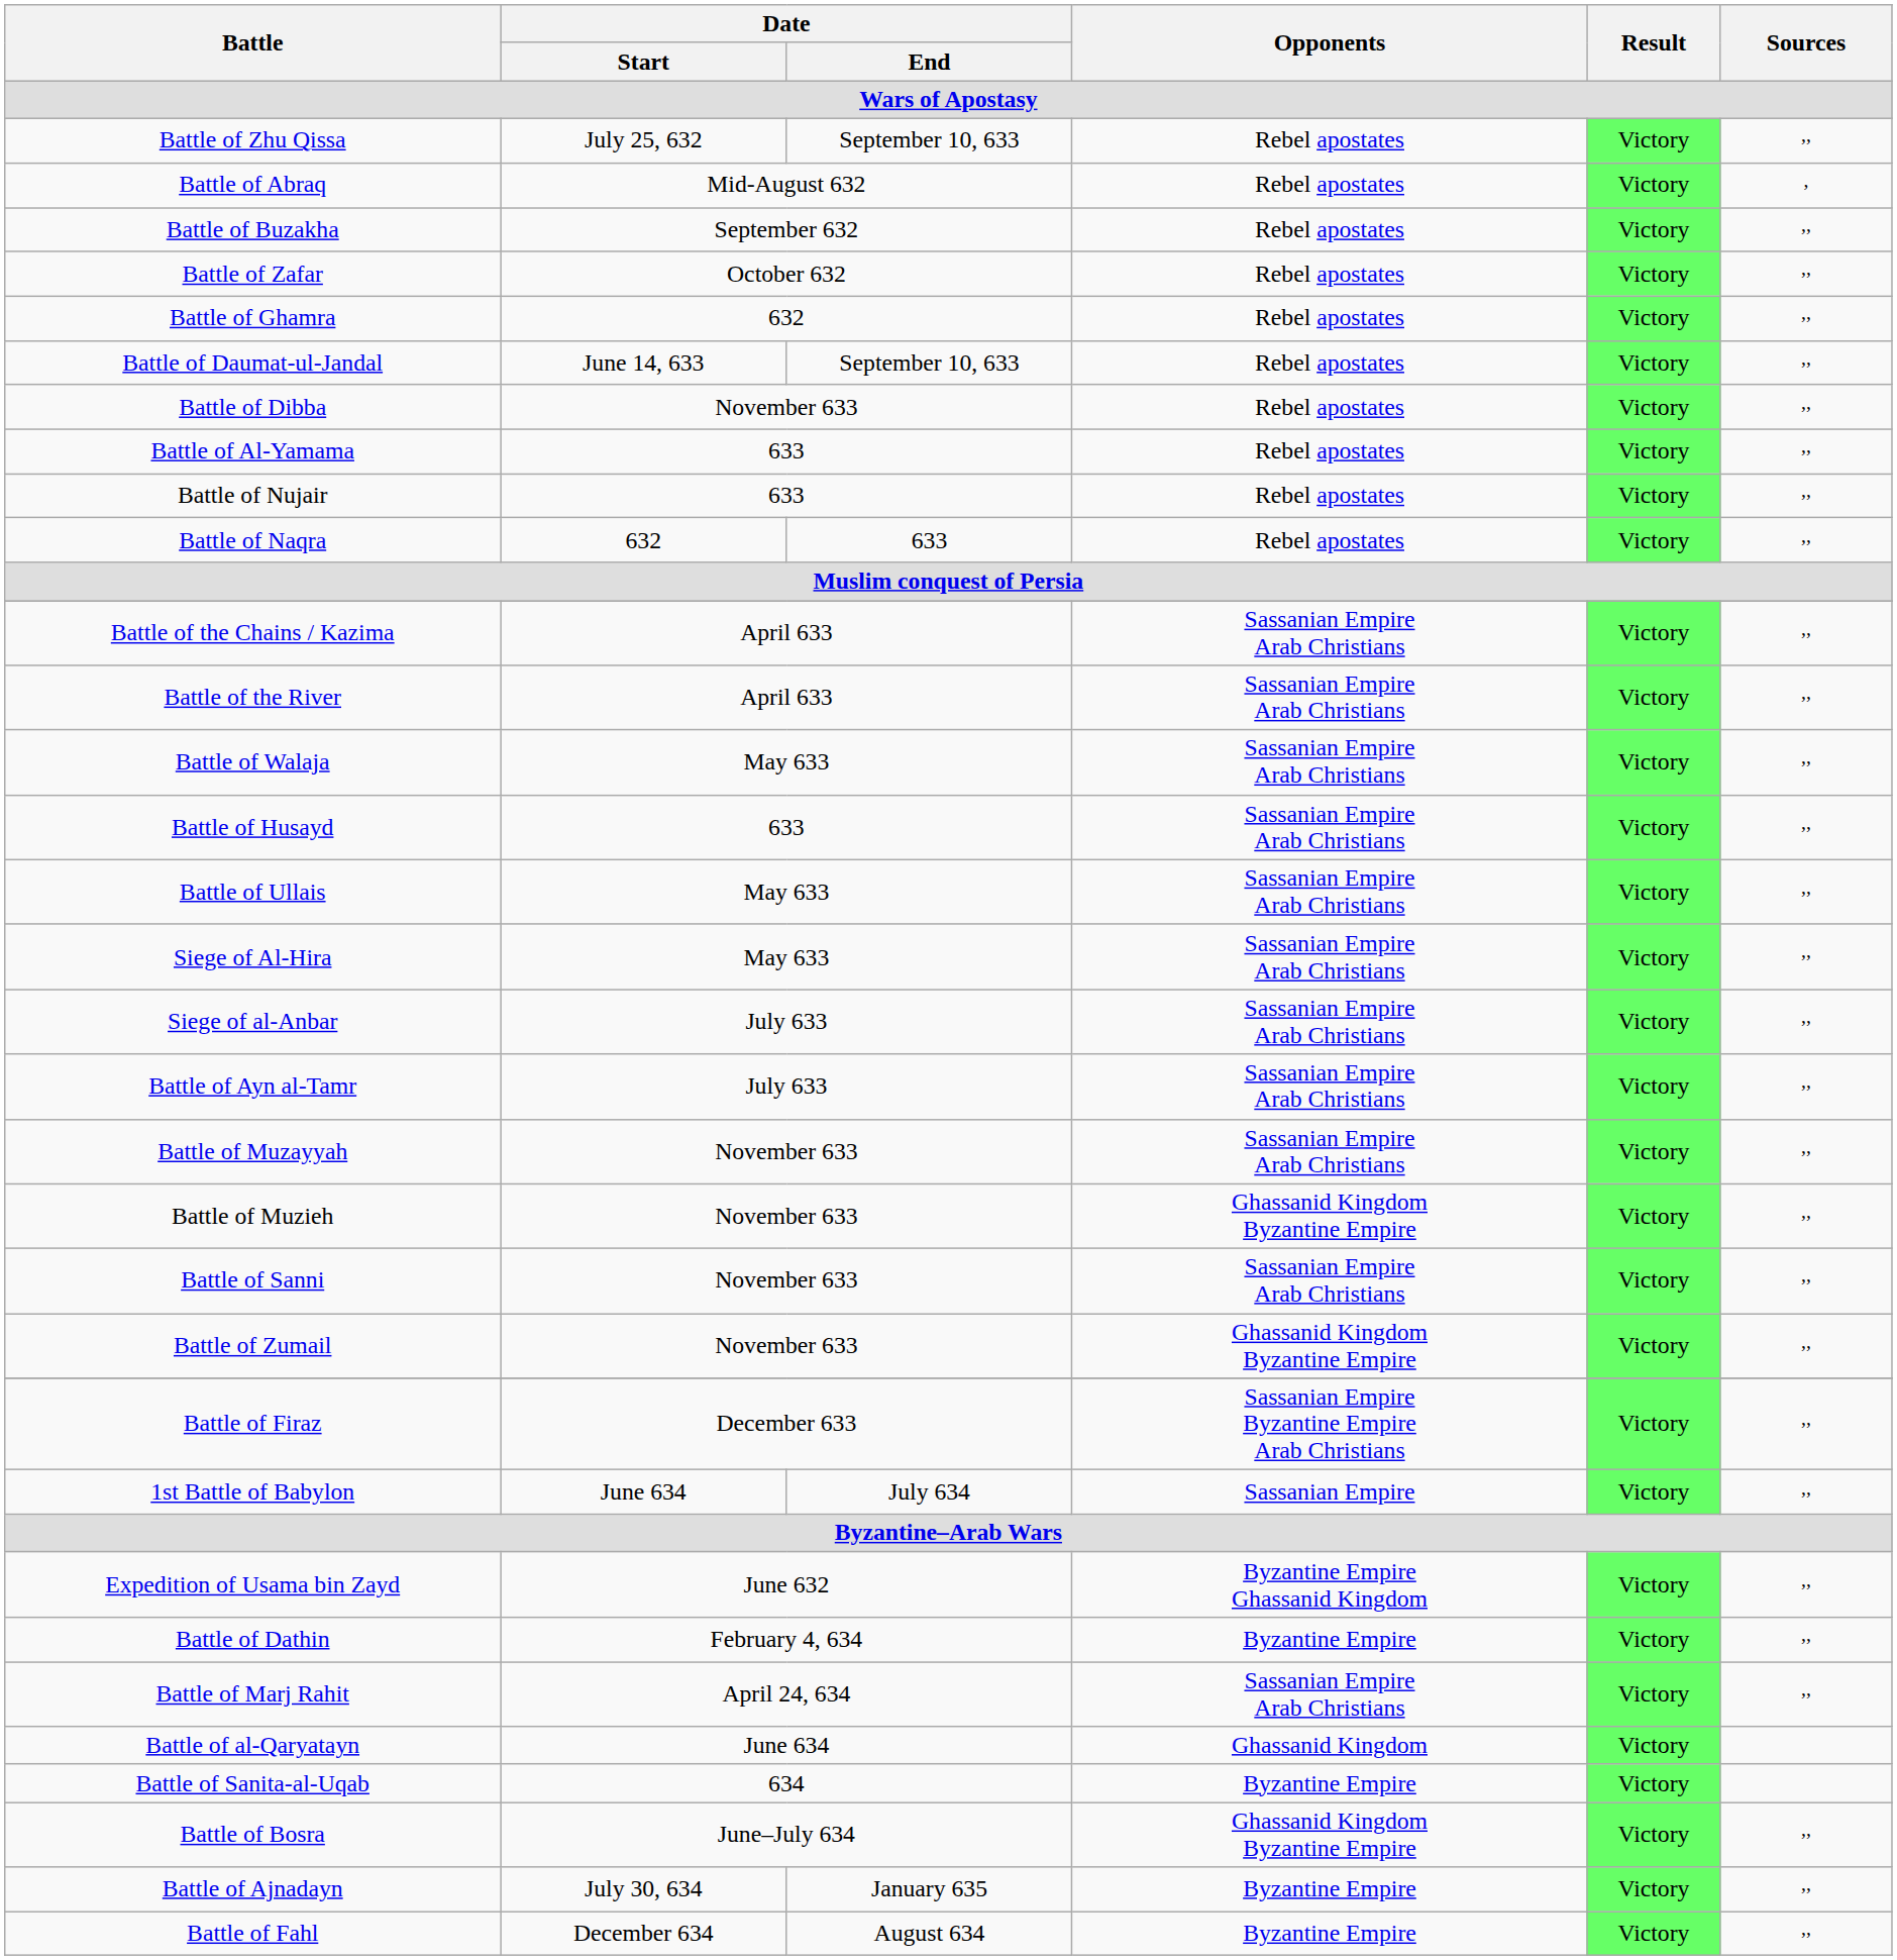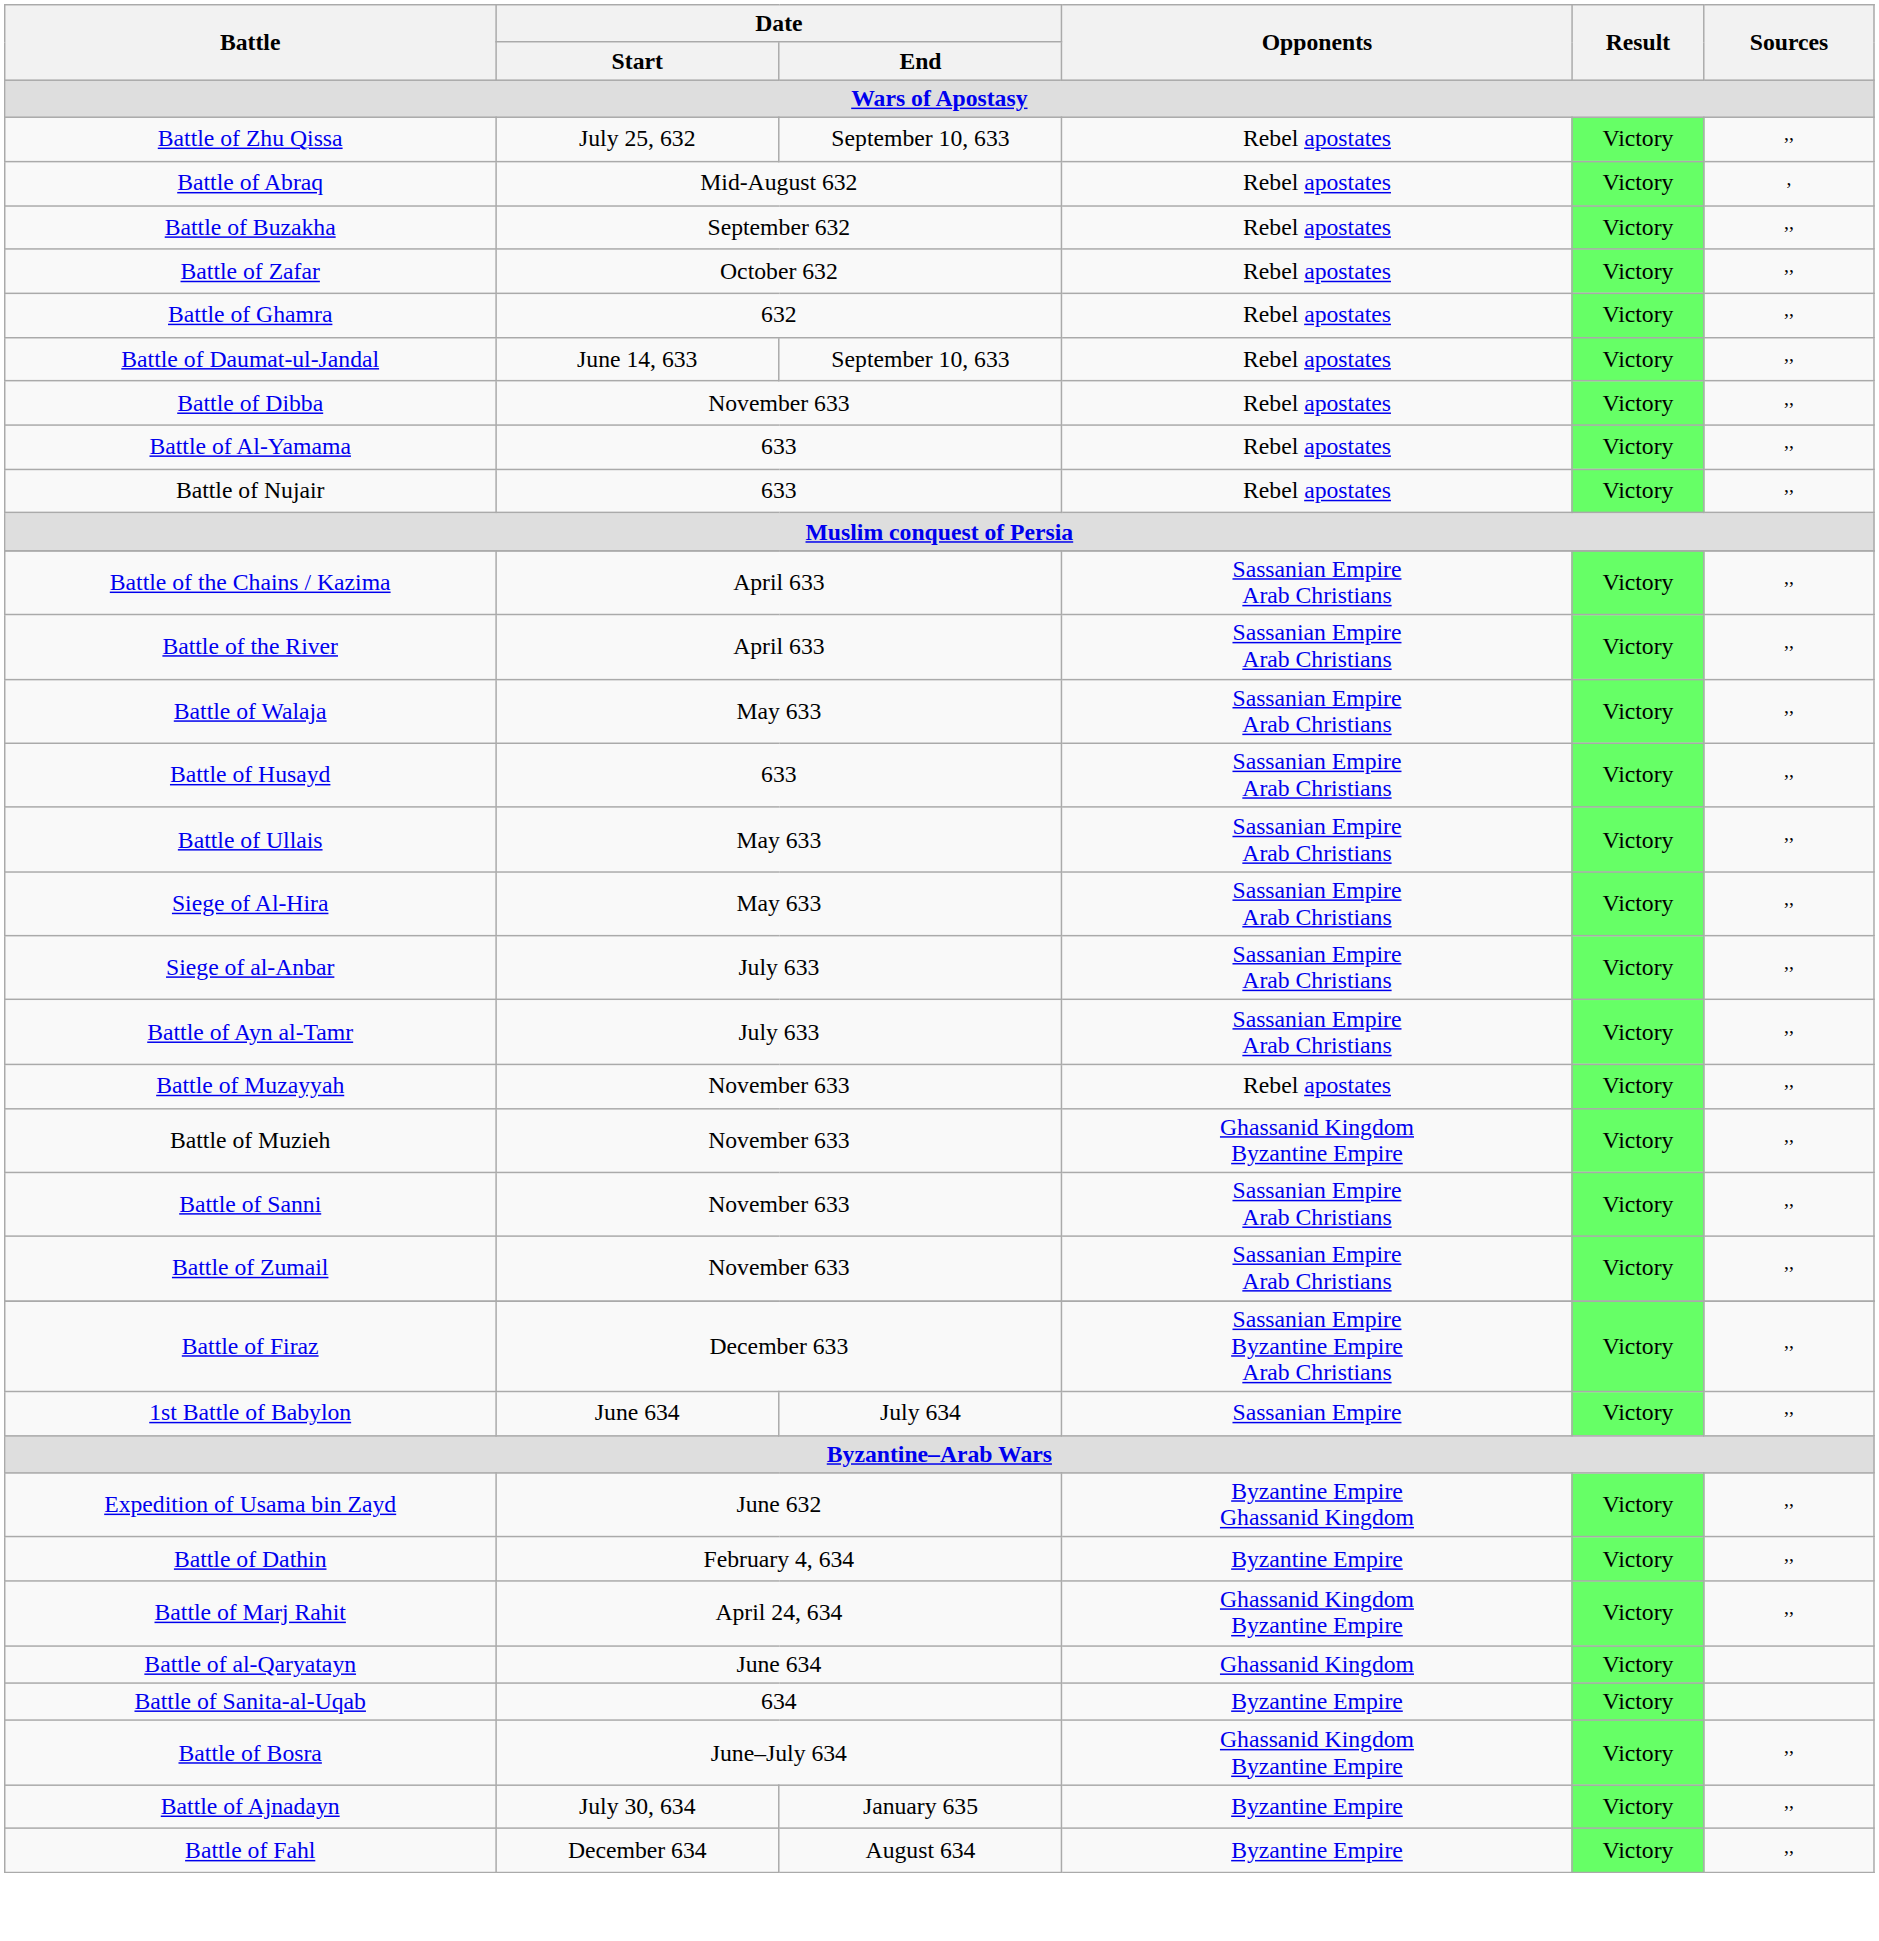- row: Battle of Naqra | 632 | 633 | Rebel apostates | Victory | ,,
Battle of Muzayyah | Opponents: Sassanian Empire Arab Christians -> Rebel apostates
Battle of Zumail | Opponents: Ghassanid Kingdom Byzantine Empire -> Sassanian Empire Arab Christians
Battle of Marj Rahit | Opponents: Sassanian Empire Arab Christians -> Ghassanid Kingdom Byzantine Empire
